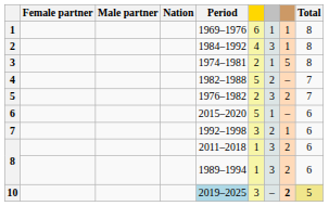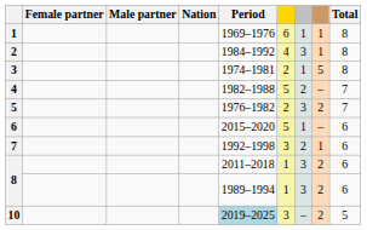10 | column 8: bold -> normal
10 | Total: khaki background -> no background
